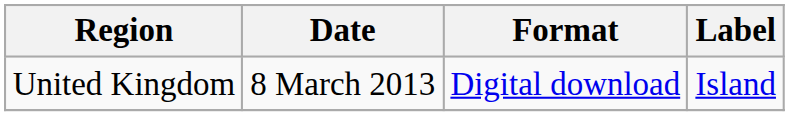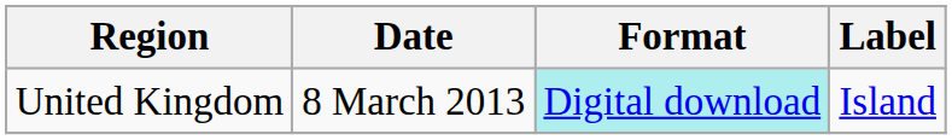United Kingdom | Format: no background -> paleturquoise background
